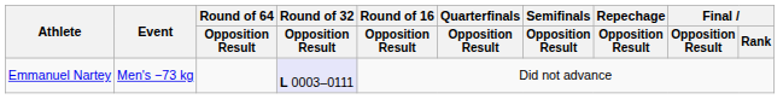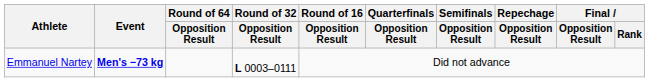Emmanuel Nartey | Event: normal -> bold
Emmanuel Nartey | Round of 32 / Opposition Result: lavender background -> no background
